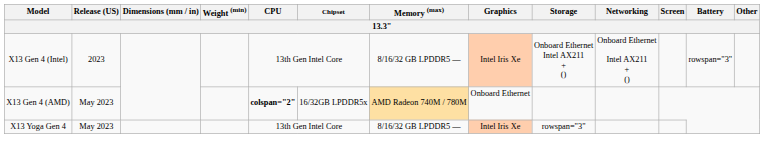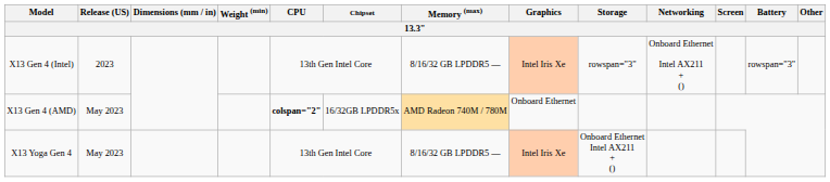X13 Gen 4 (Intel) | Storage: Onboard Ethernet Intel AX211 + () -> rowspan="3"
X13 Yoga Gen 4 | Storage: rowspan="3" -> Onboard Ethernet Intel AX211 + ()
